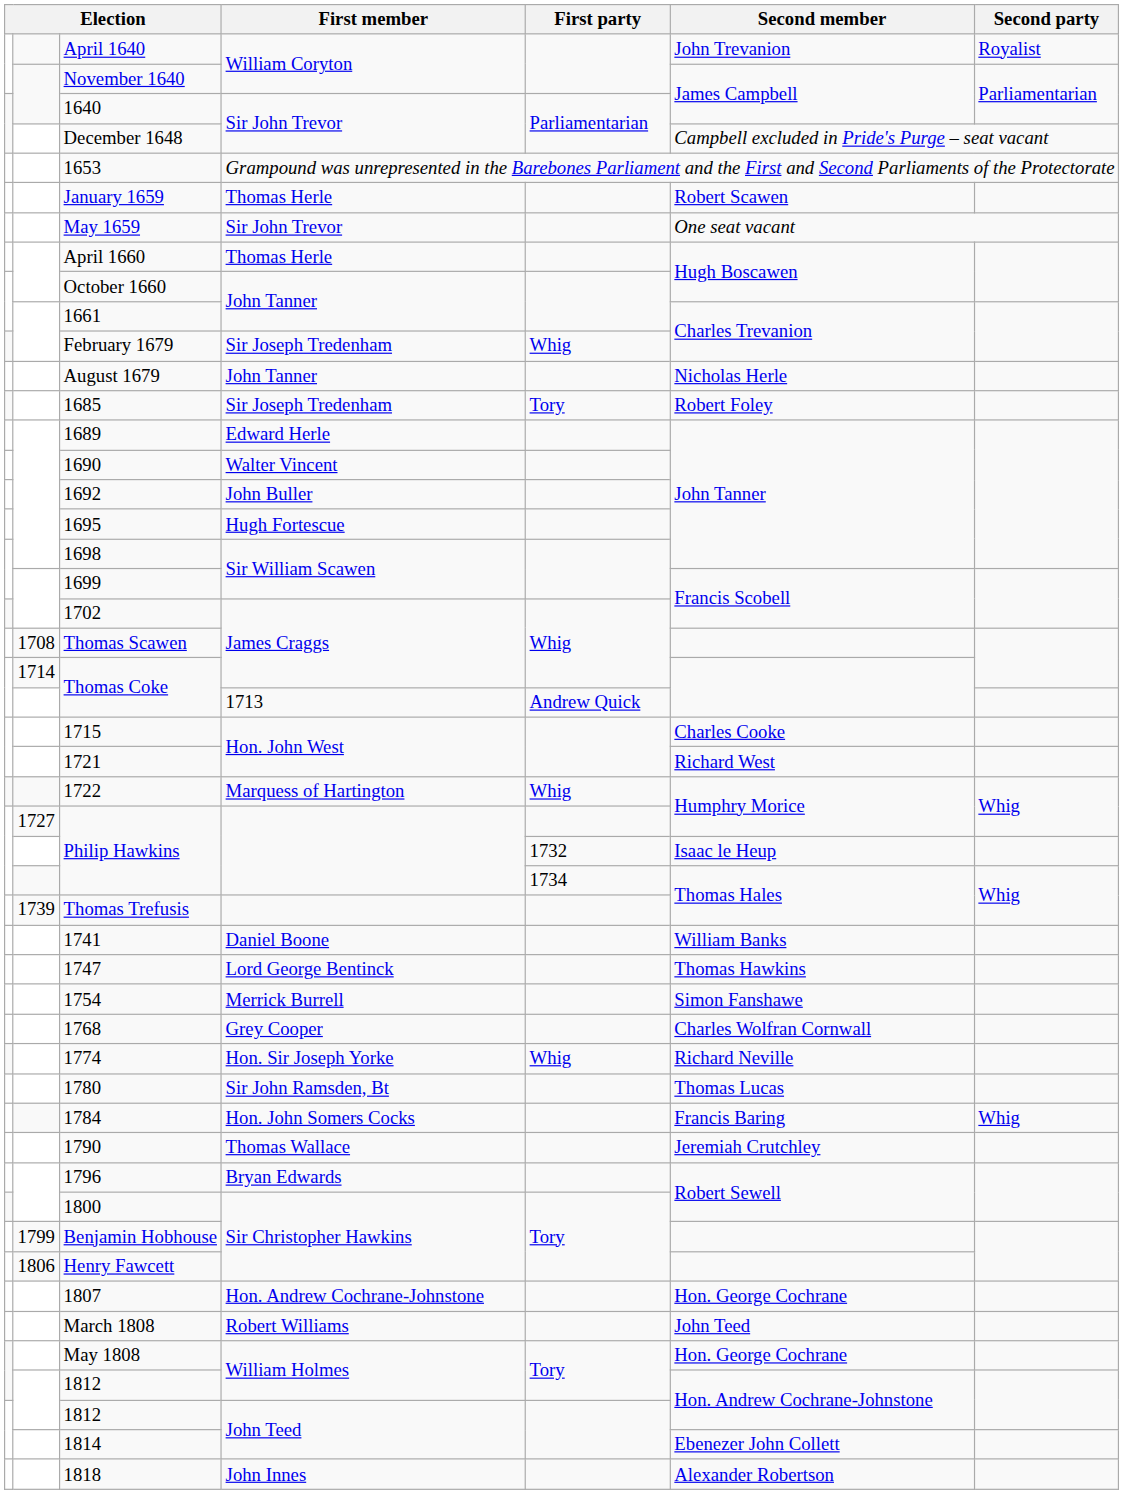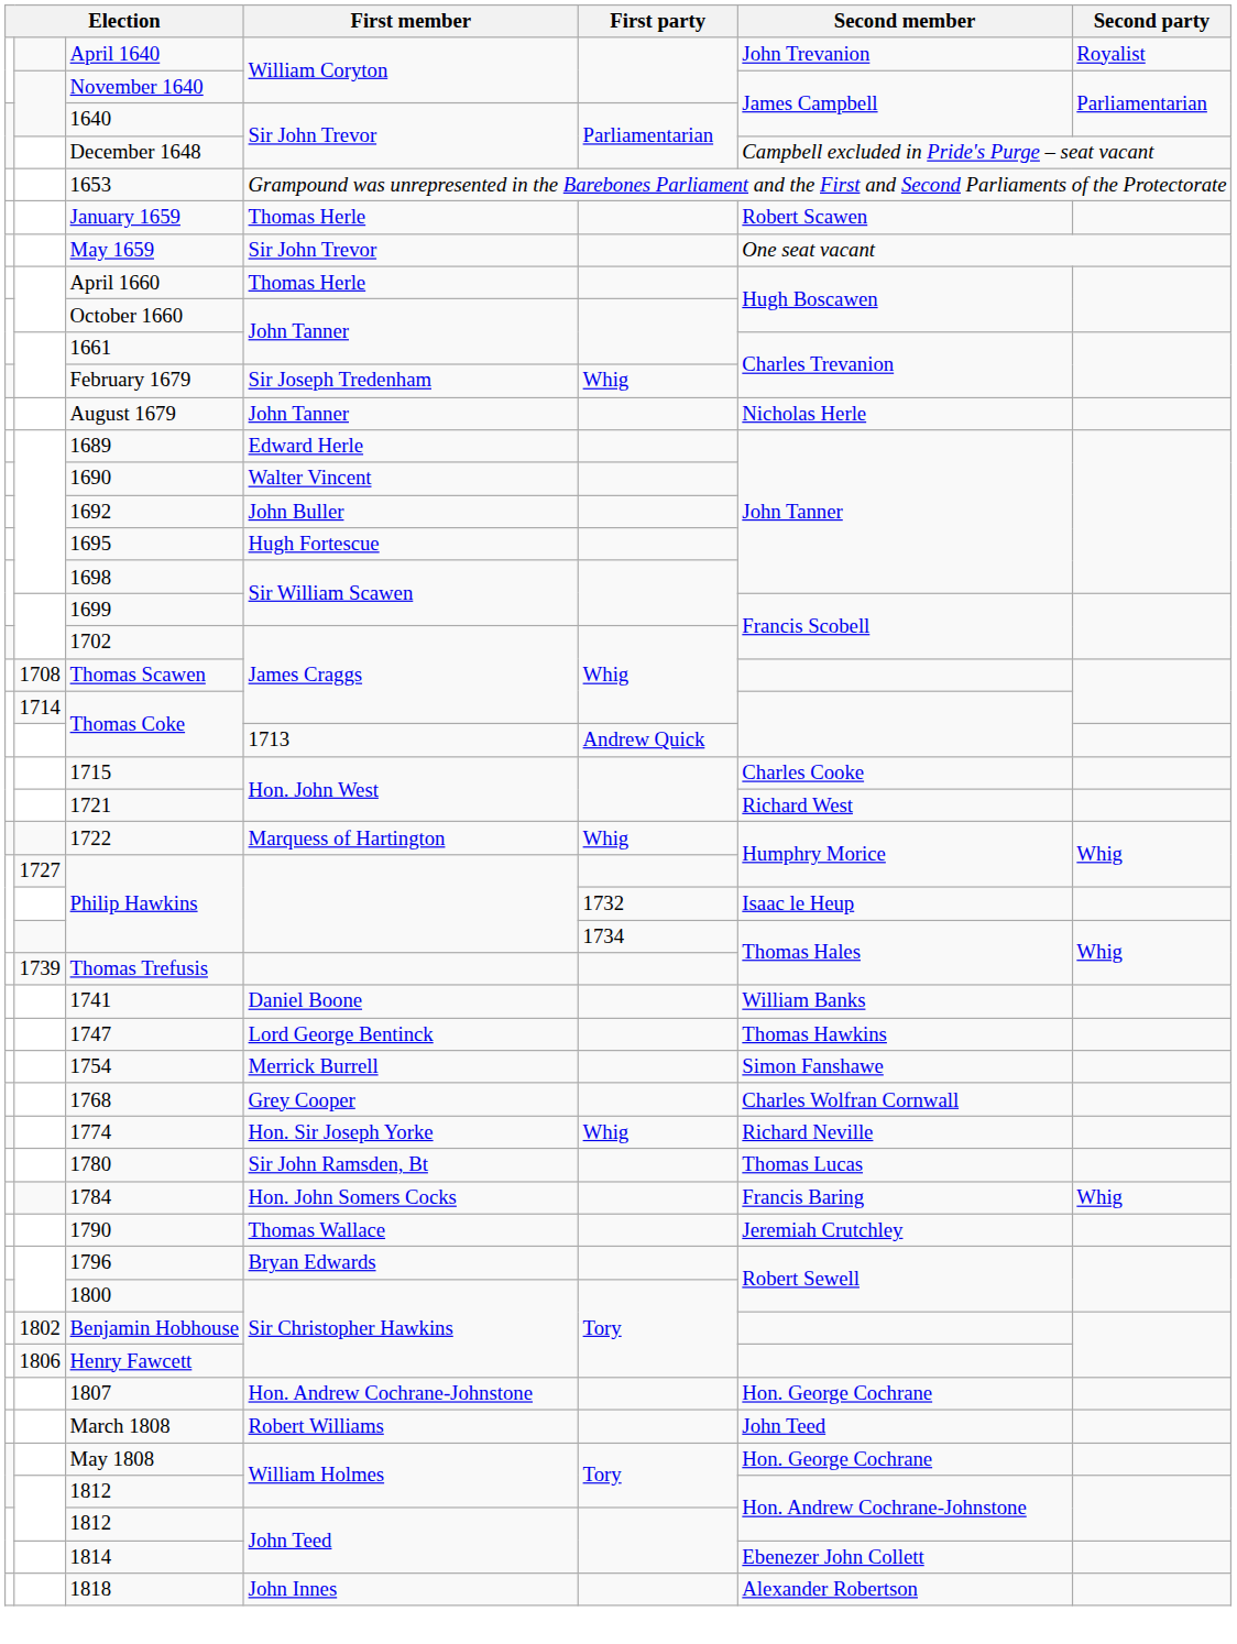- row: 1685 | Sir Joseph Tredenham | Tory | Robert Foley
Benjamin Hobhouse | column 2: 1799 -> 1802
